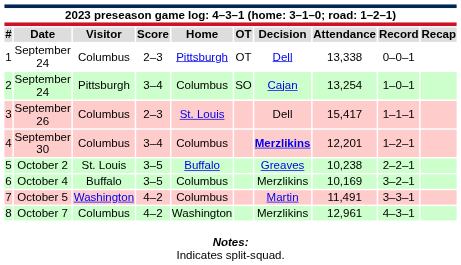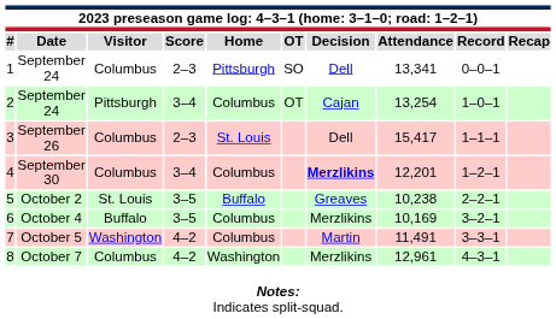1 | OT: OT -> SO
1 | Attendance: 13,338 -> 13,341
2 | OT: SO -> OT
